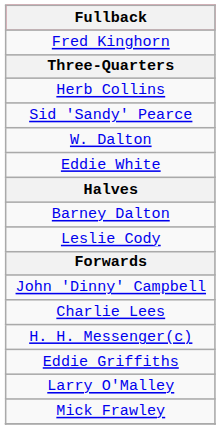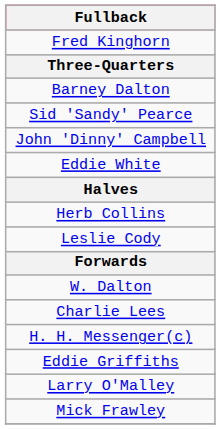row 4 | column 1: Herb Collins -> Barney Dalton
row 6 | column 1: W. Dalton -> John 'Dinny' Campbell
row 9 | column 1: Barney Dalton -> Herb Collins
row 12 | column 1: John 'Dinny' Campbell -> W. Dalton
